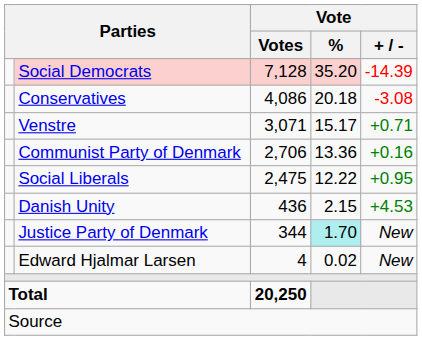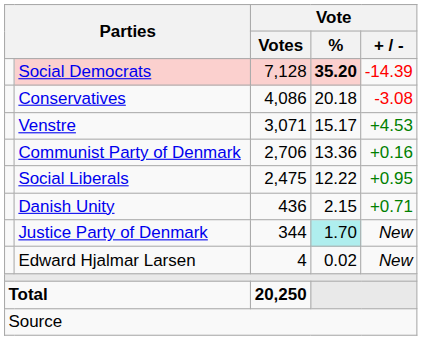Social Democrats | Vote / %: normal -> bold
Venstre | Vote / + / -: +0.71 -> +4.53
Danish Unity | Vote / + / -: +4.53 -> +0.71
